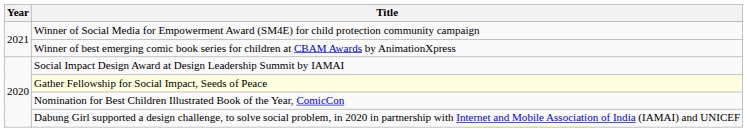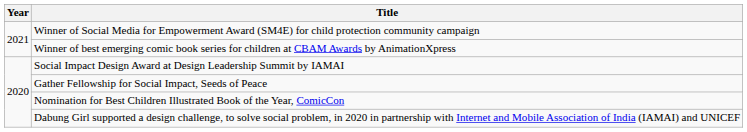Gather Fellowship for Social Impact, Seeds of Peace | Title: lightyellow background -> no background
